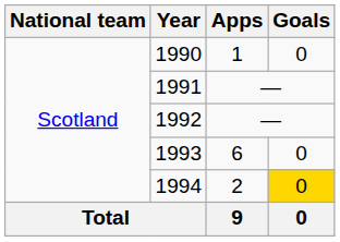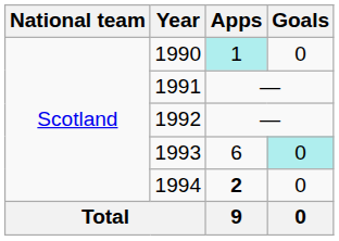1990 | Apps: no background -> paleturquoise background
1993 | Goals: no background -> paleturquoise background
1994 | Apps: normal -> bold
1994 | Goals: gold background -> no background
